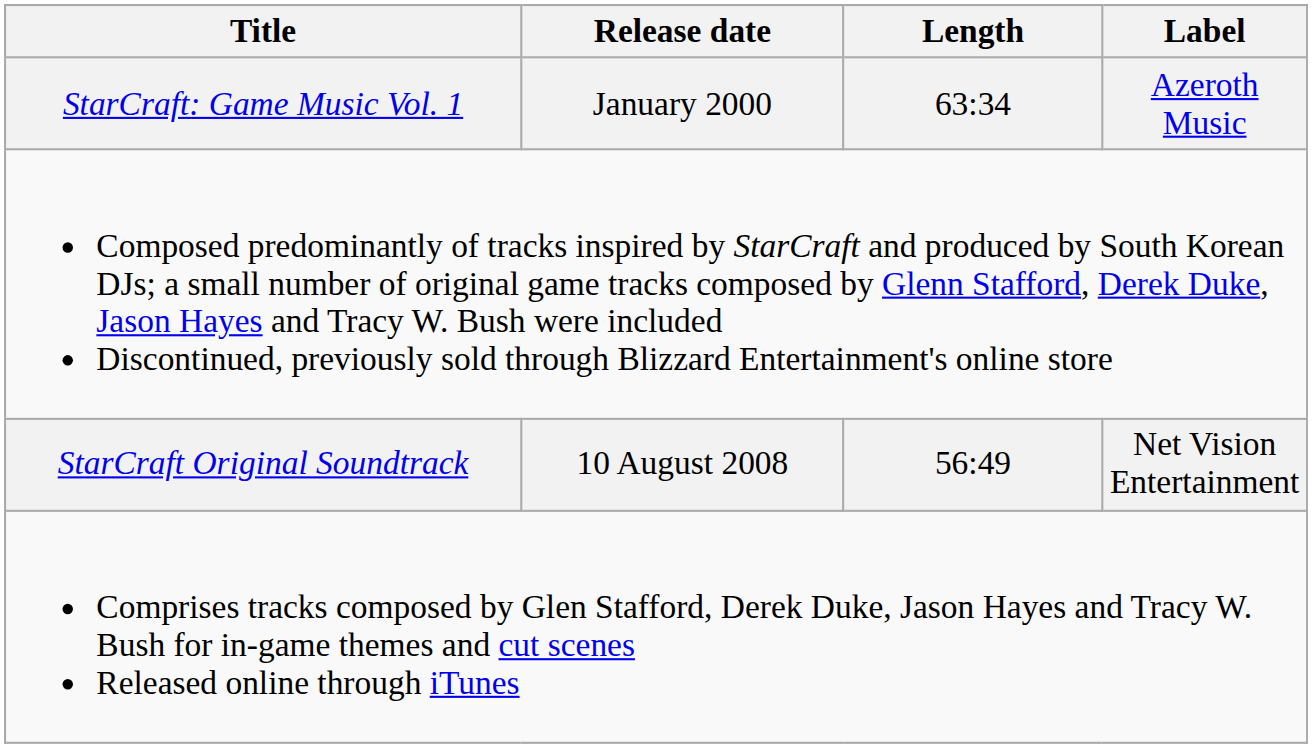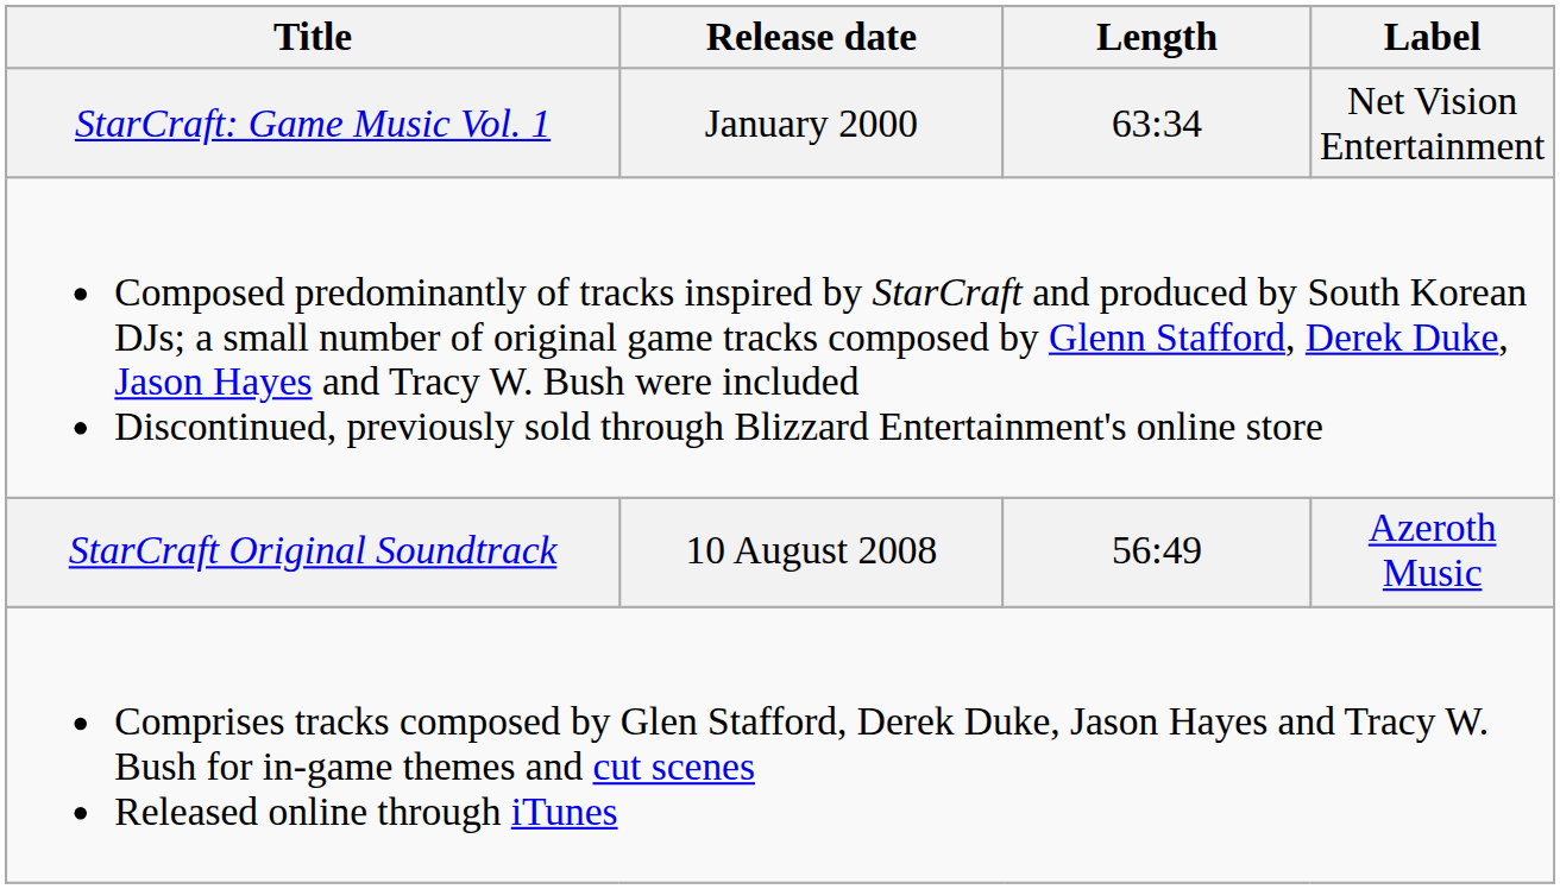StarCraft: Game Music Vol. 1 | Label: Azeroth Music -> Net Vision Entertainment
StarCraft Original Soundtrack | Label: Net Vision Entertainment -> Azeroth Music
